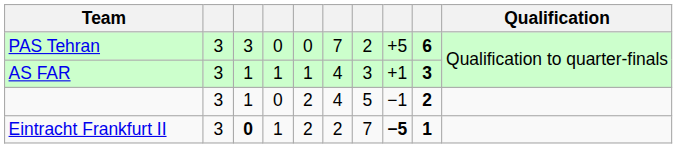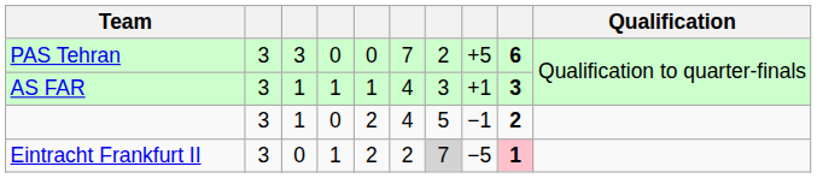Eintracht Frankfurt II | column 3: bold -> normal
Eintracht Frankfurt II | column 7: no background -> lightgrey background
Eintracht Frankfurt II | column 8: bold -> normal
Eintracht Frankfurt II | column 9: no background -> pink background
